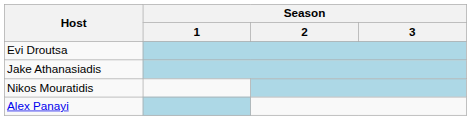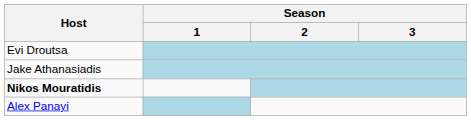Nikos Mouratidis | Host: normal -> bold
